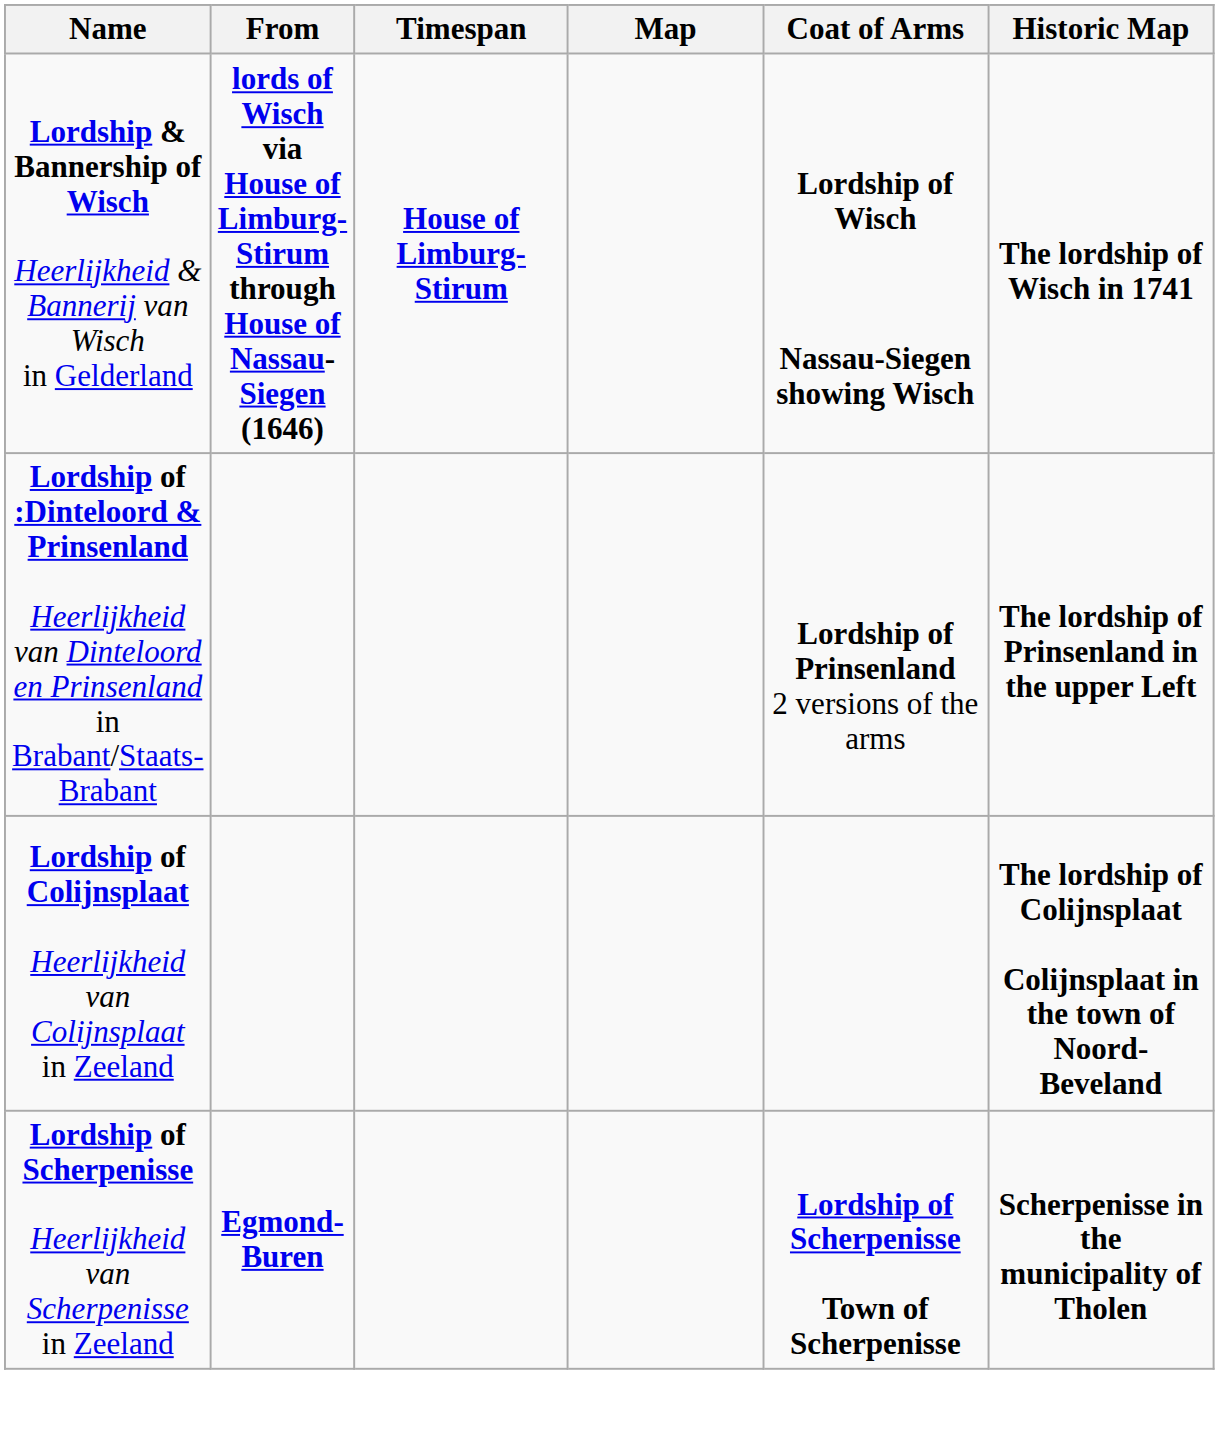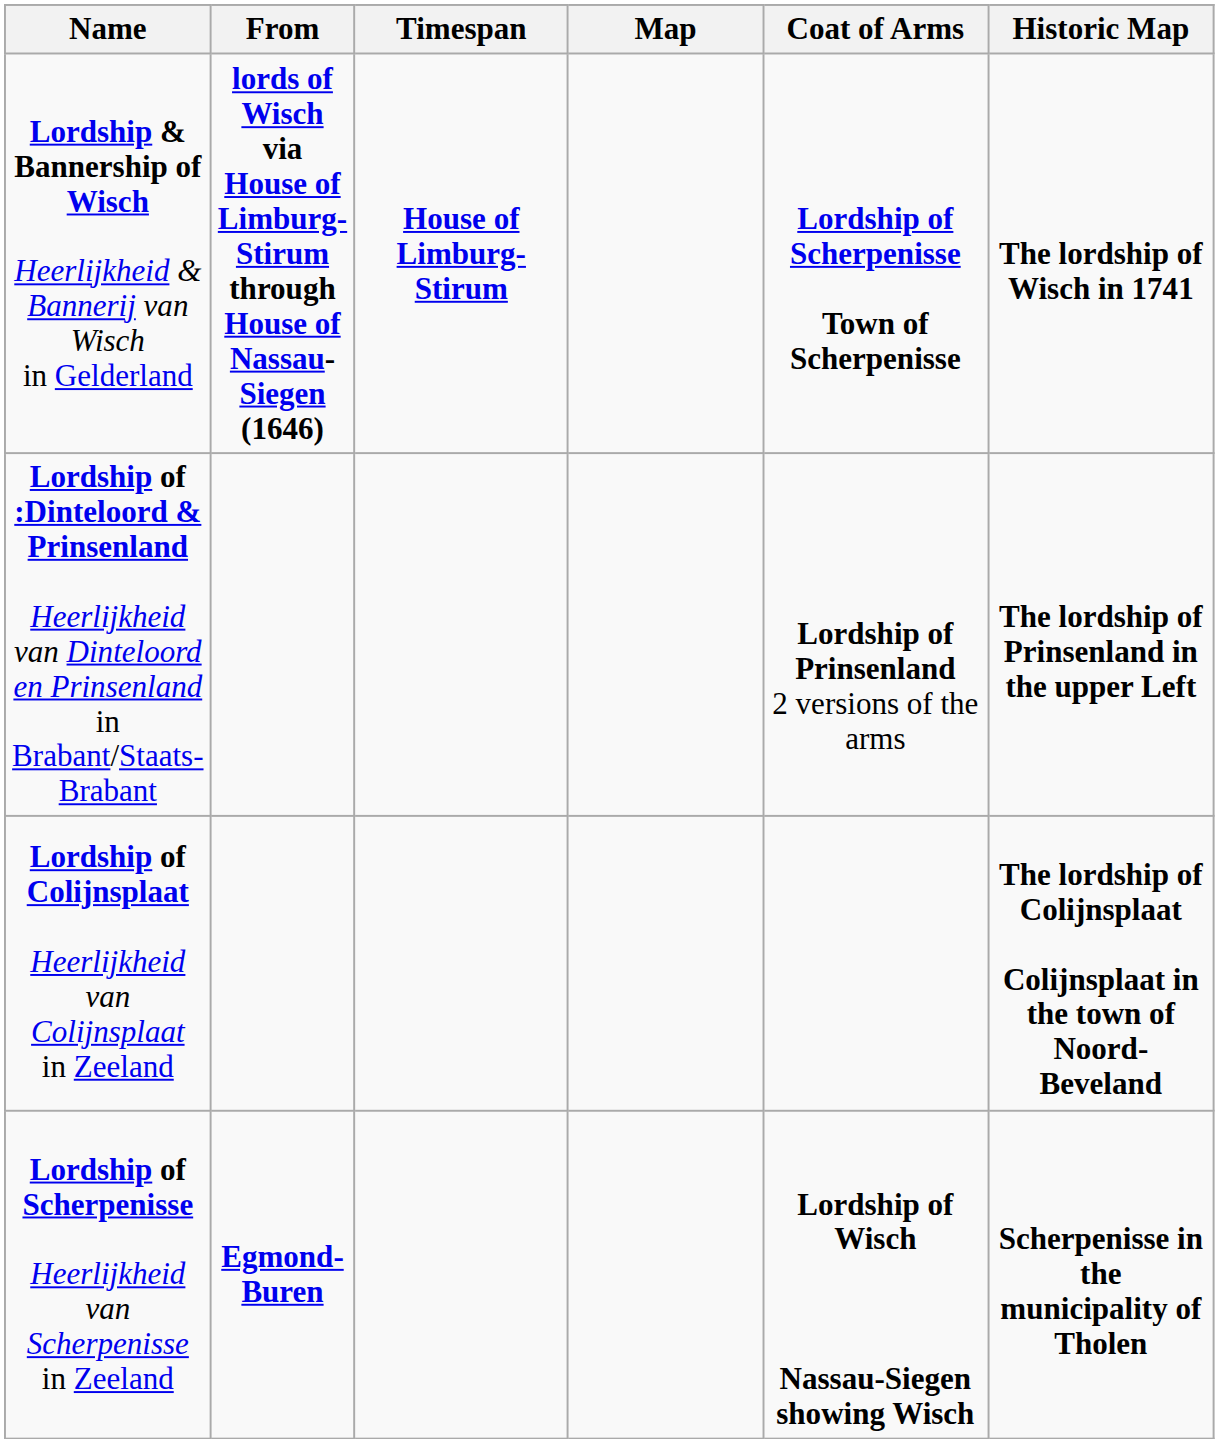row 2 | Coat of Arms: Lordship of Wisch Nassau-Siegen showing Wisch -> Lordship of Scherpenisse Town of Scherpenisse
row 5 | Coat of Arms: Lordship of Scherpenisse Town of Scherpenisse -> Lordship of Wisch Nassau-Siegen showing Wisch
